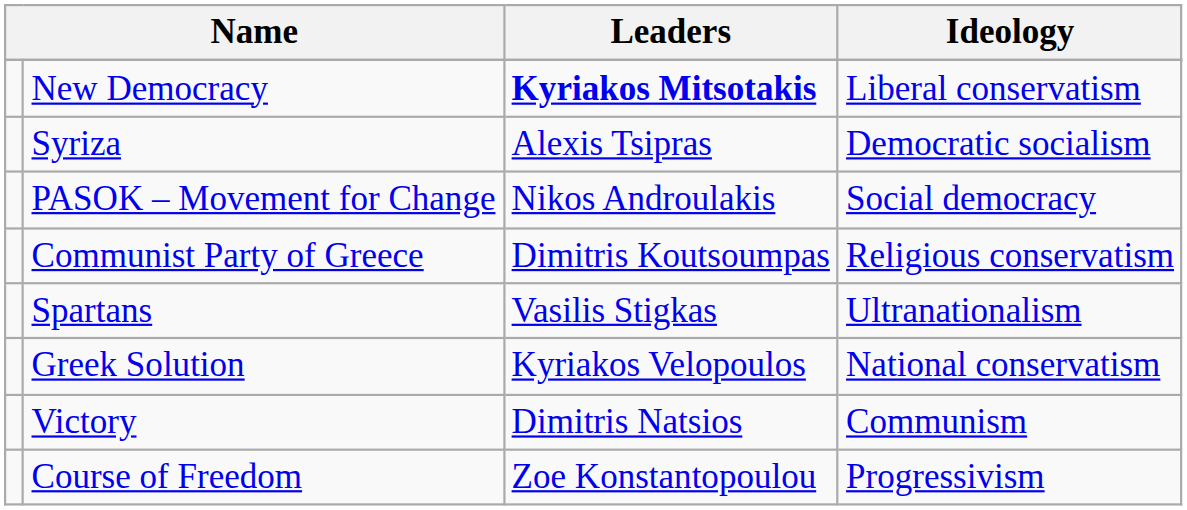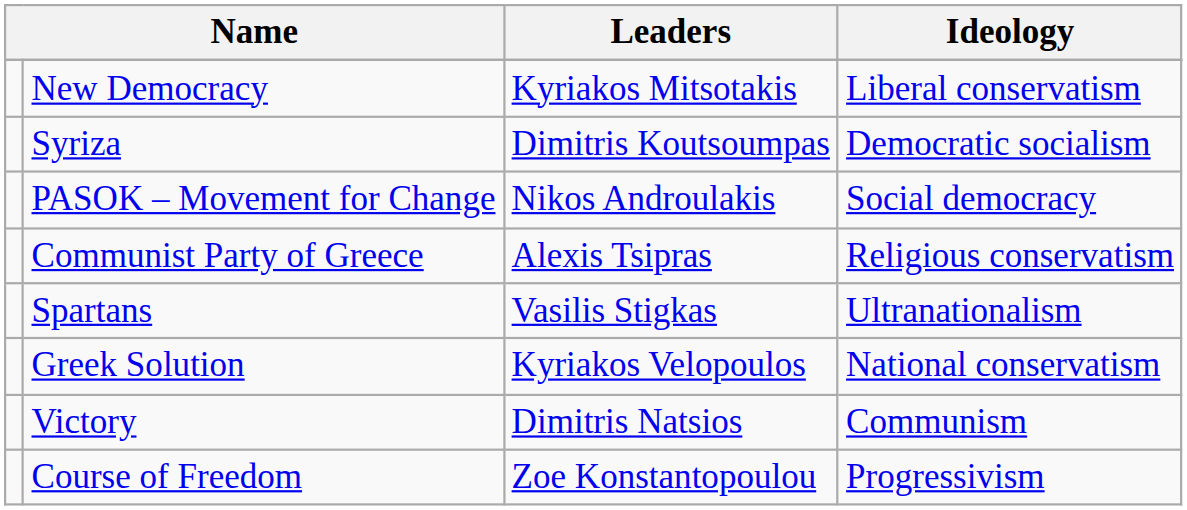New Democracy | Leaders: bold -> normal
Syriza | Leaders: Alexis Tsipras -> Dimitris Koutsoumpas
Communist Party of Greece | Leaders: Dimitris Koutsoumpas -> Alexis Tsipras
